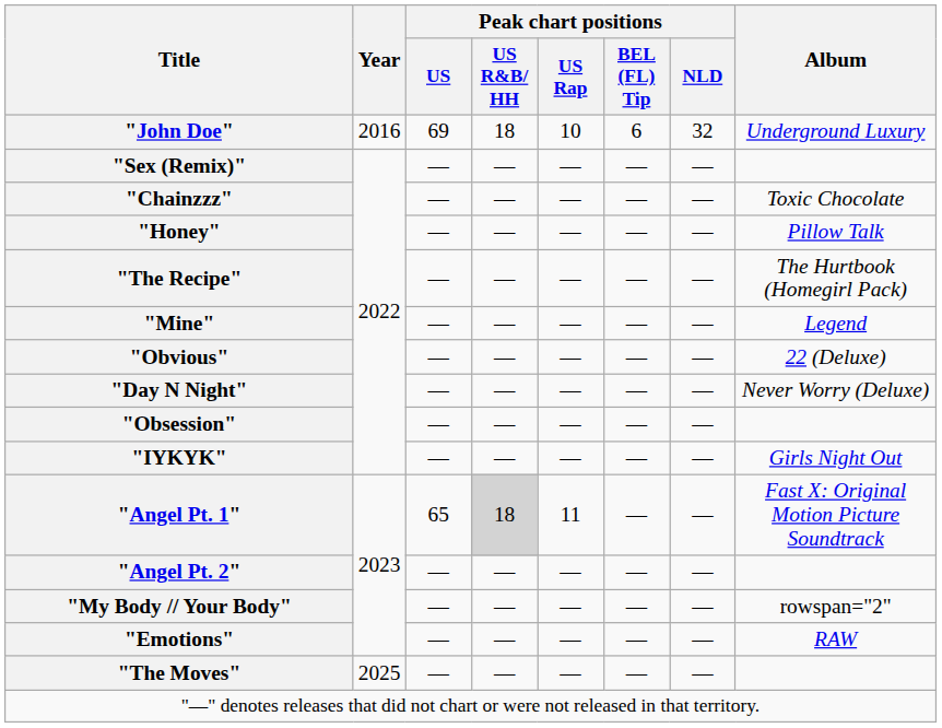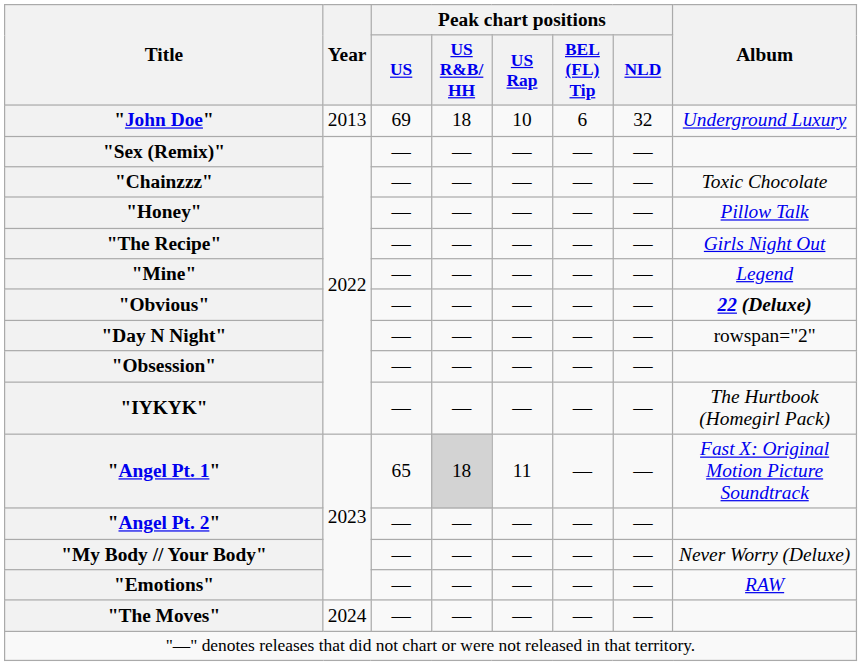"John Doe" | Year: 2016 -> 2013
"The Recipe" | Album: The Hurtbook (Homegirl Pack) -> Girls Night Out
"Obvious" | Album: normal -> bold
"Day N Night" | Album: Never Worry (Deluxe) -> rowspan="2"
"IYKYK" | Album: Girls Night Out -> The Hurtbook (Homegirl Pack)
"My Body // Your Body" | Album: rowspan="2" -> Never Worry (Deluxe)
"The Moves" | Year: 2025 -> 2024
